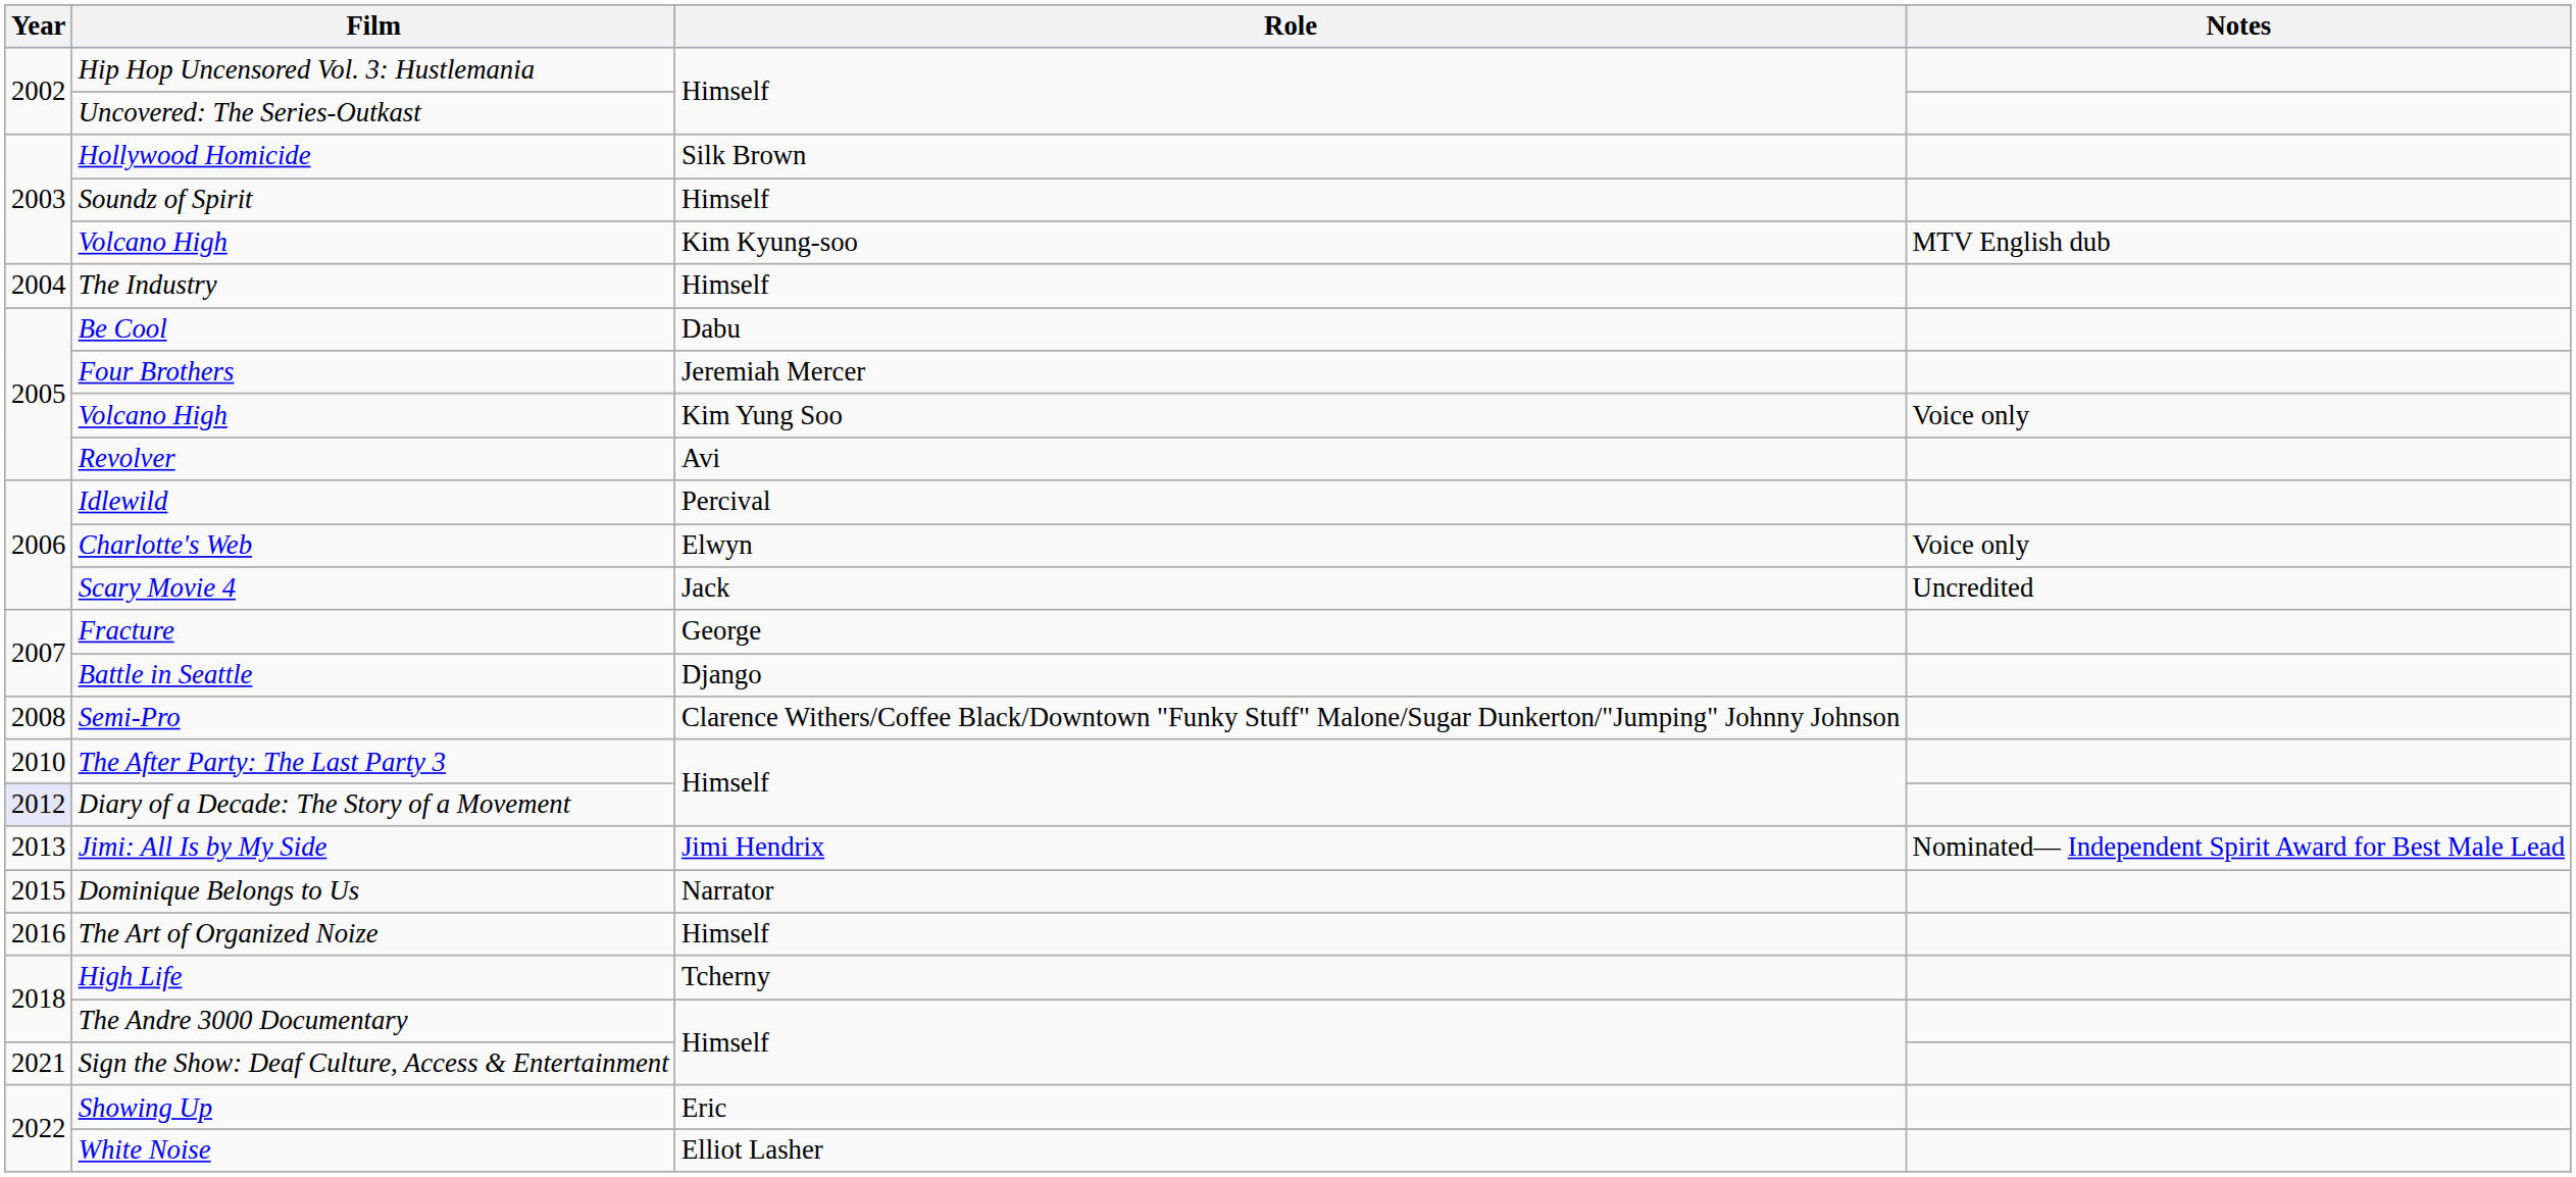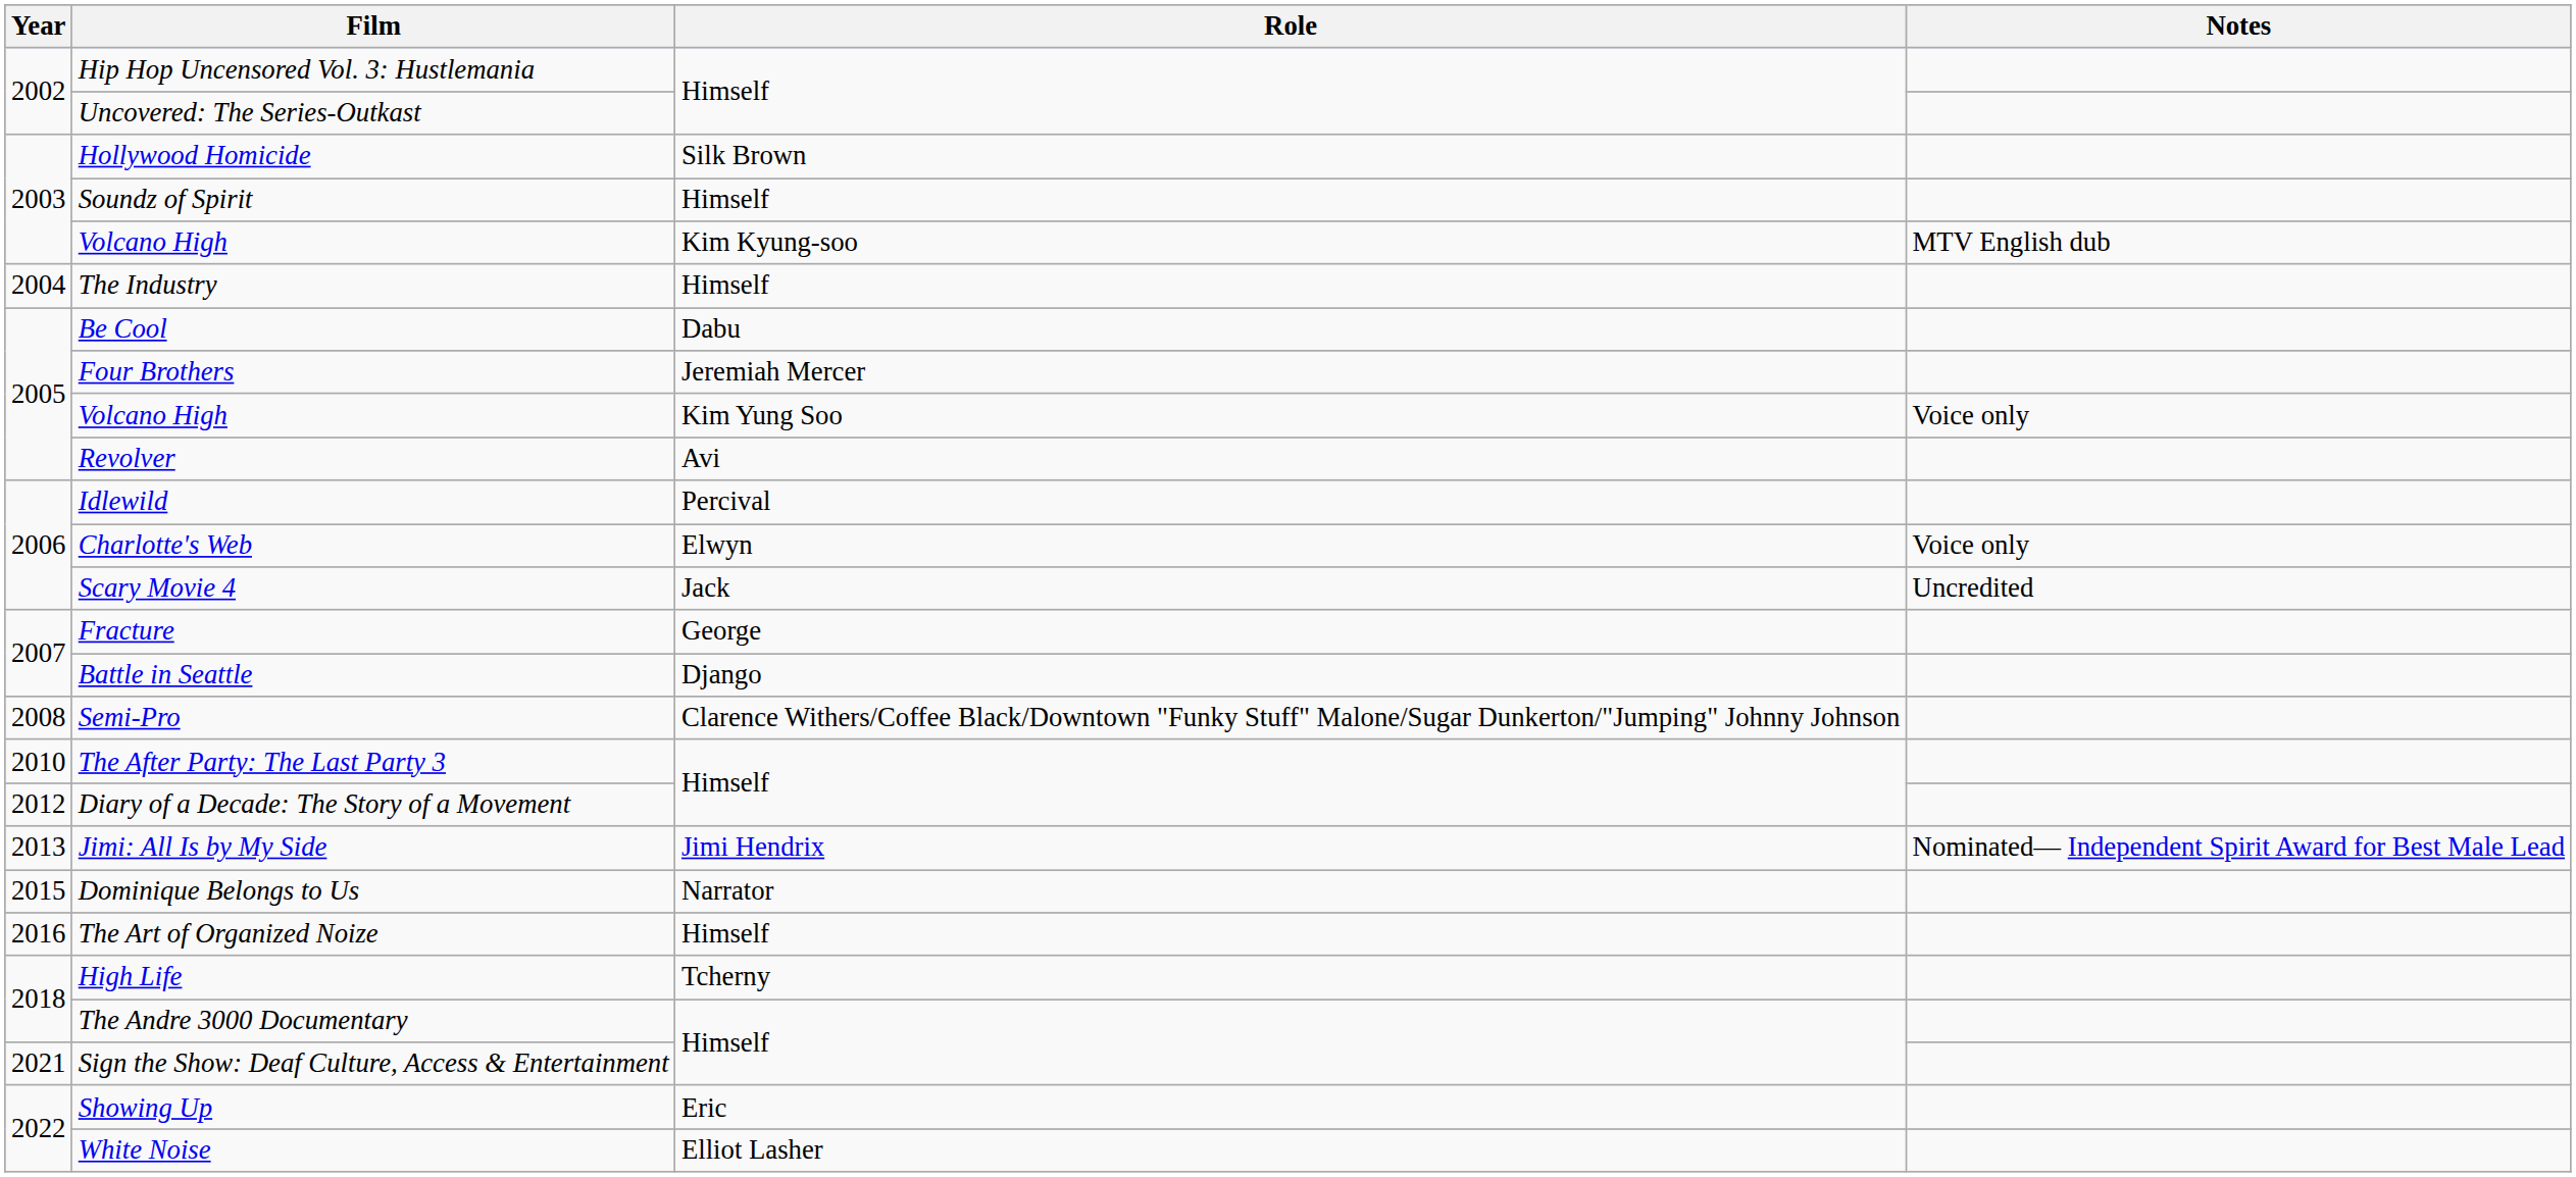Diary of a Decade: The Story of a Movement | Year: lavender background -> no background
